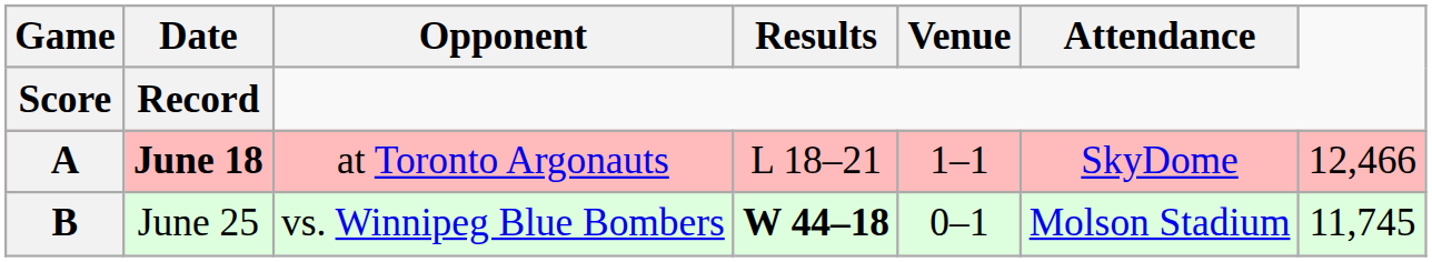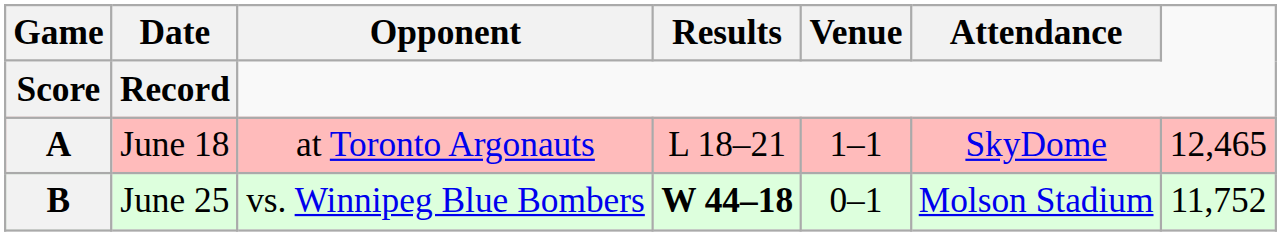A | Date / Record: bold -> normal
A | column 7: 12,466 -> 12,465
B | column 7: 11,745 -> 11,752
